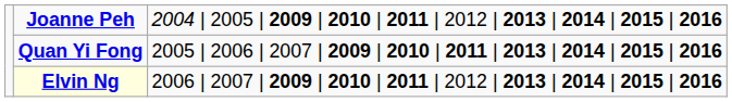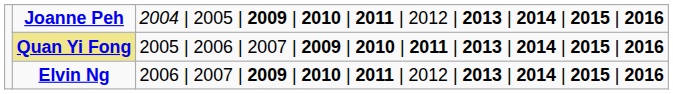Quan Yi Fong | column 2: no background -> khaki background
Elvin Ng | column 2: lightyellow background -> no background
